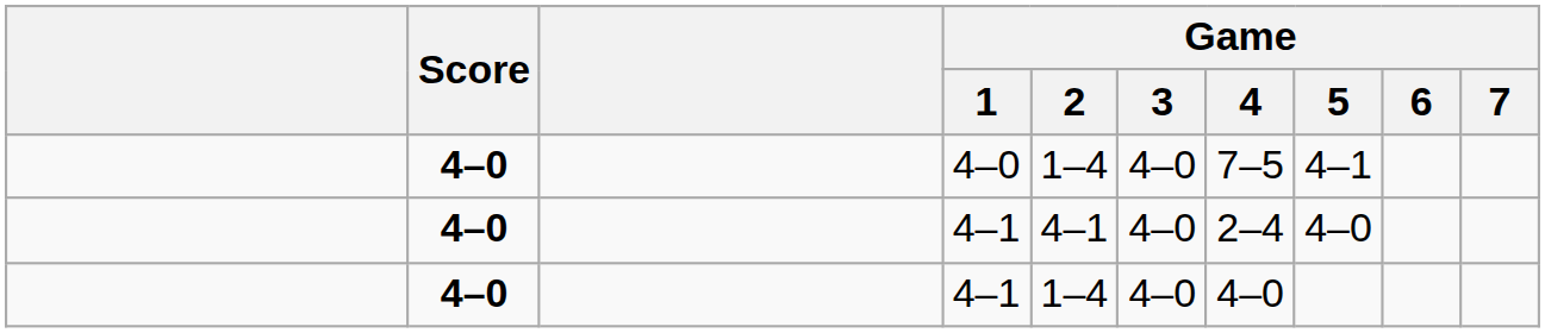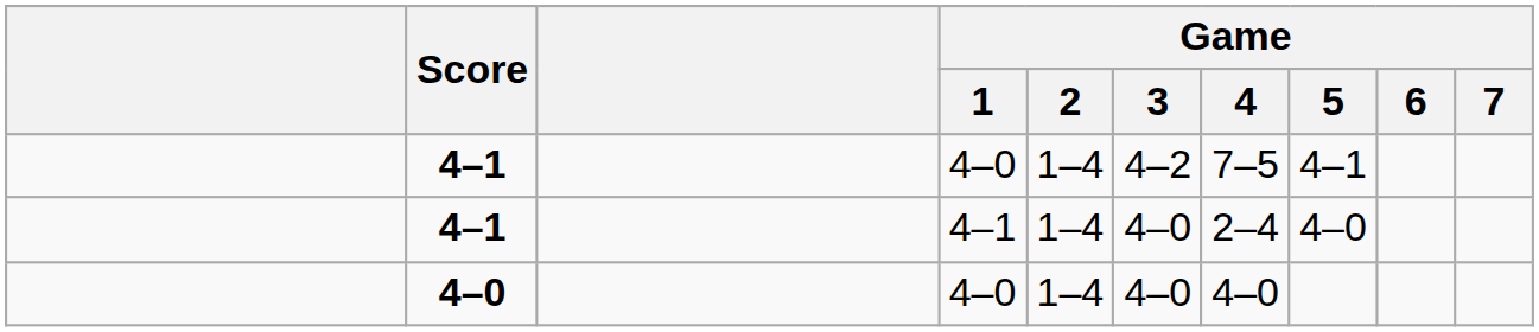row 3 | Score: 4–0 -> 4–1
row 3 | Game / 3: 4–0 -> 4–2
row 4 | Score: 4–0 -> 4–1
row 4 | Game / 2: 4–1 -> 1–4
row 5 | Game / 1: 4–1 -> 4–0
